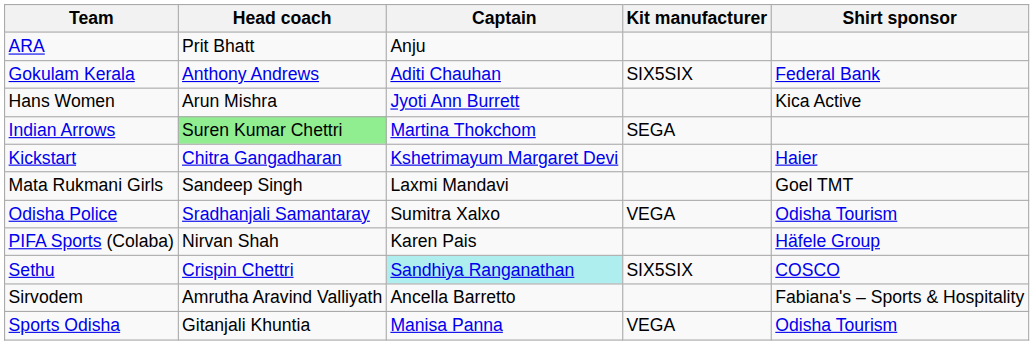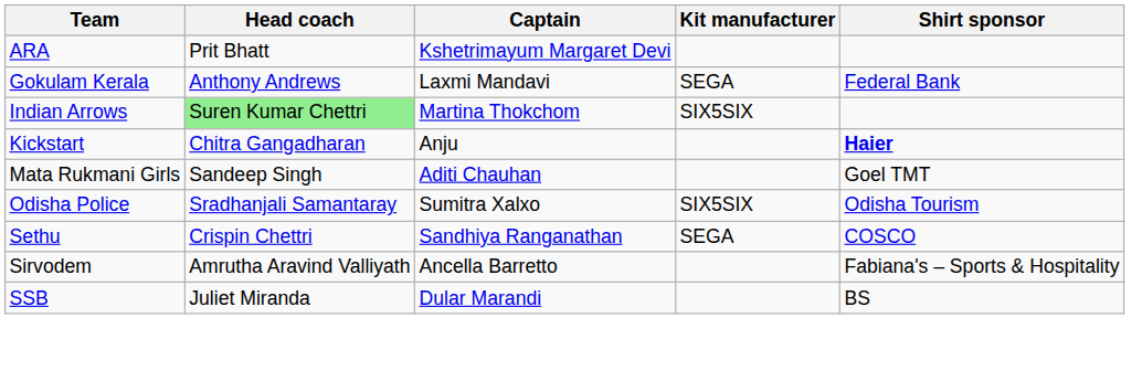ARA | Captain: Anju -> Kshetrimayum Margaret Devi
Gokulam Kerala | Captain: Aditi Chauhan -> Laxmi Mandavi
Gokulam Kerala | Kit manufacturer: SIX5SIX -> SEGA
- row: Hans Women | Arun Mishra | Jyoti Ann Burrett | Kica Active
Indian Arrows | Kit manufacturer: SEGA -> SIX5SIX
Kickstart | Captain: Kshetrimayum Margaret Devi -> Anju
Kickstart | Shirt sponsor: normal -> bold
Mata Rukmani Girls | Captain: Laxmi Mandavi -> Aditi Chauhan
Odisha Police | Kit manufacturer: VEGA -> SIX5SIX
- row: PIFA Sports (Colaba) | Nirvan Shah | Karen Pais | Häfele Group
Sethu | Captain: paleturquoise background -> no background
Sethu | Kit manufacturer: SIX5SIX -> SEGA
- row: Sports Odisha | Gitanjali Khuntia | Manisa Panna | VEGA | Odisha Tourism
+ row: SSB | Juliet Miranda | Dular Marandi | BS
